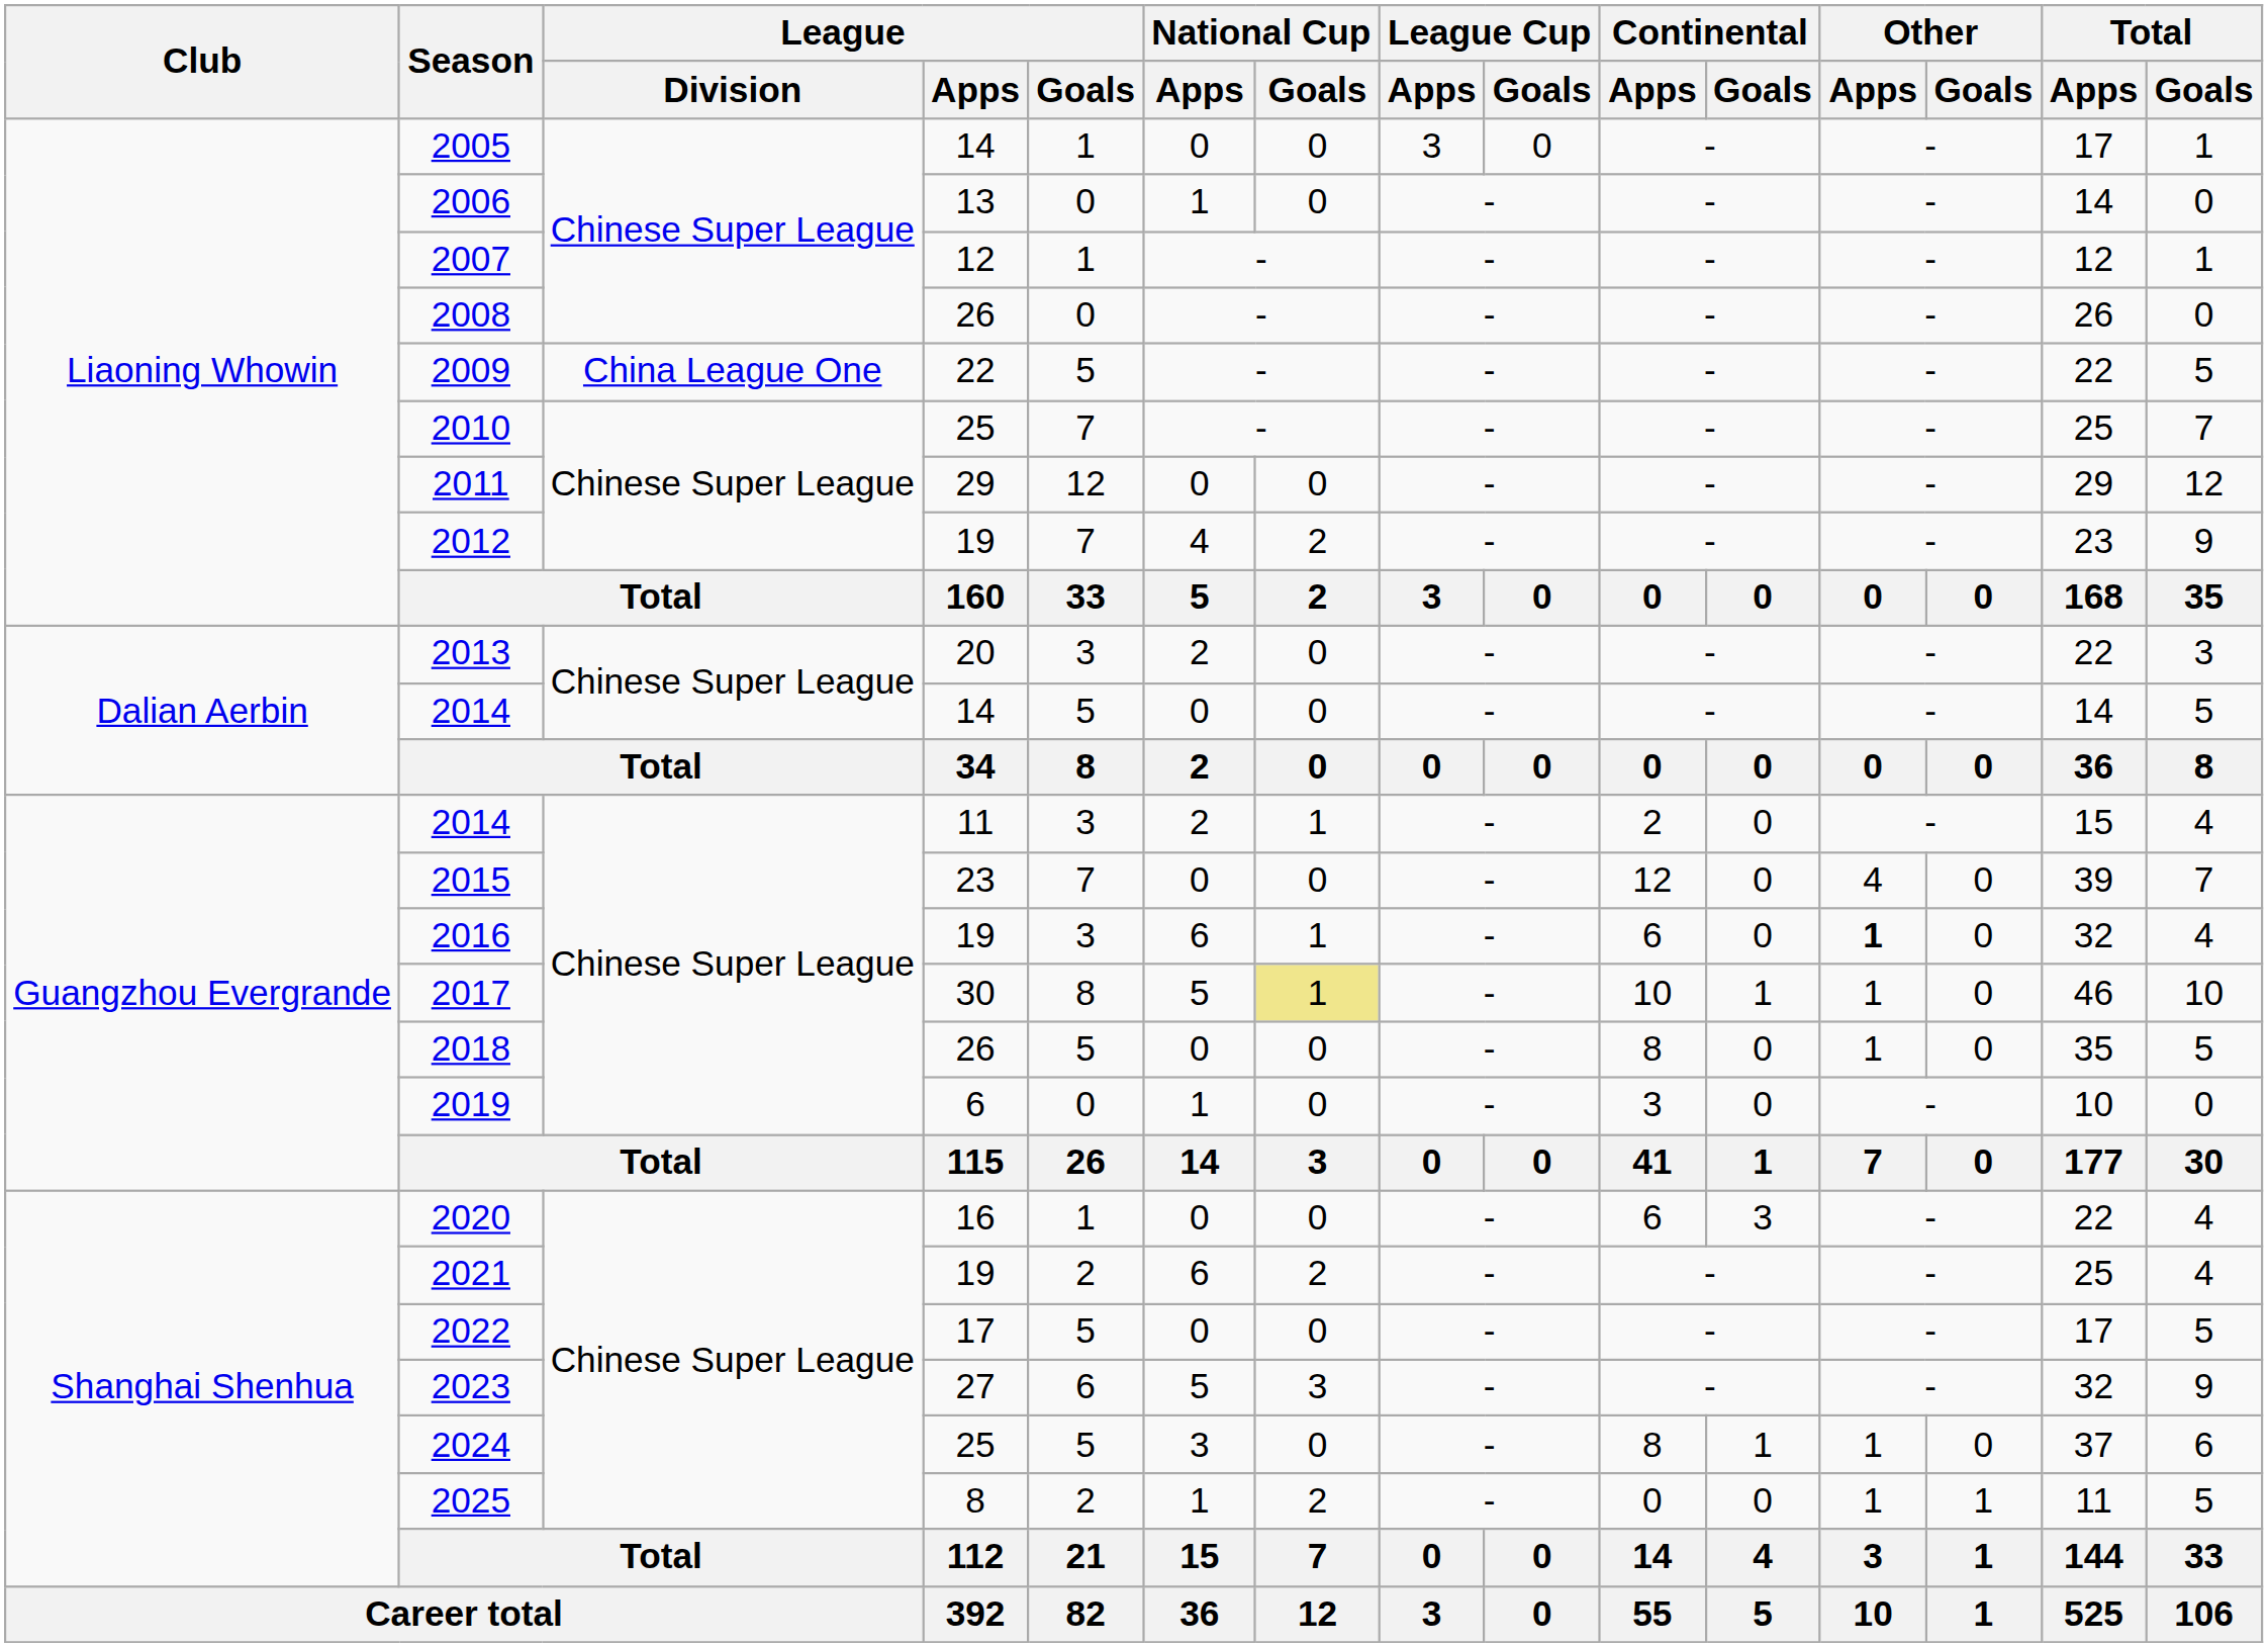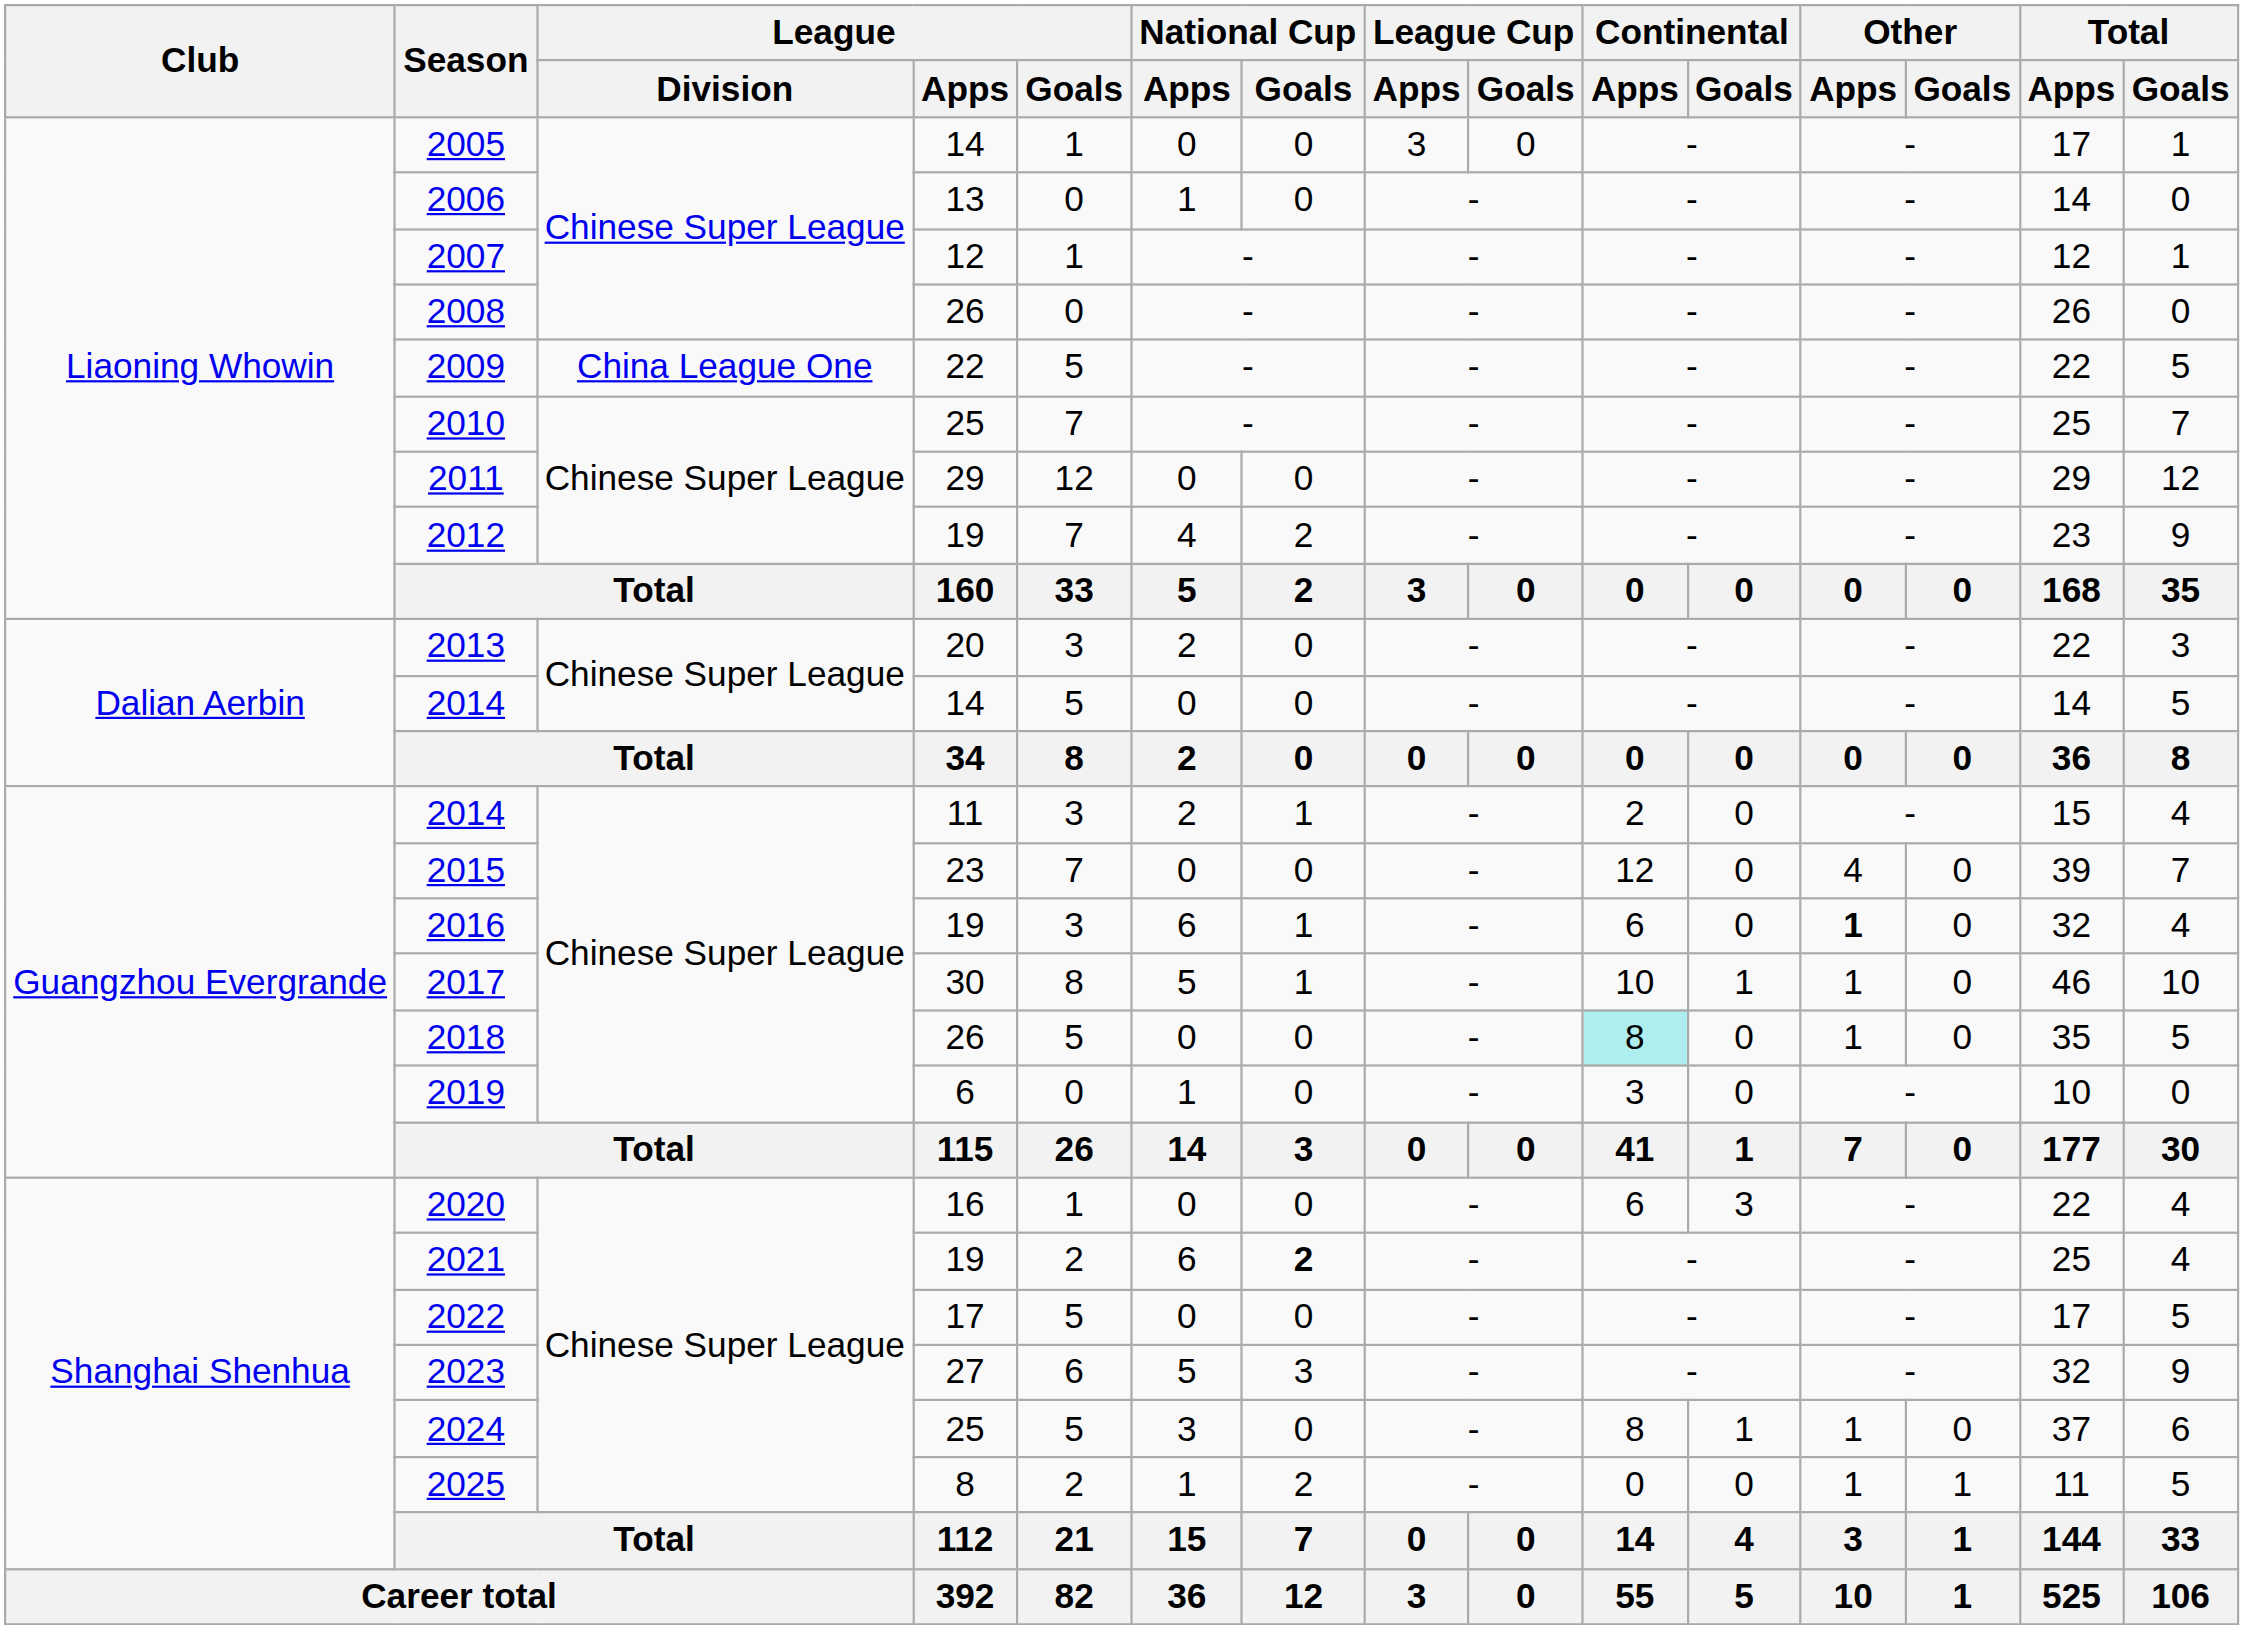2017 | National Cup / Goals: khaki background -> no background
2018 | Continental / Apps: no background -> paleturquoise background
2021 | National Cup / Goals: normal -> bold
